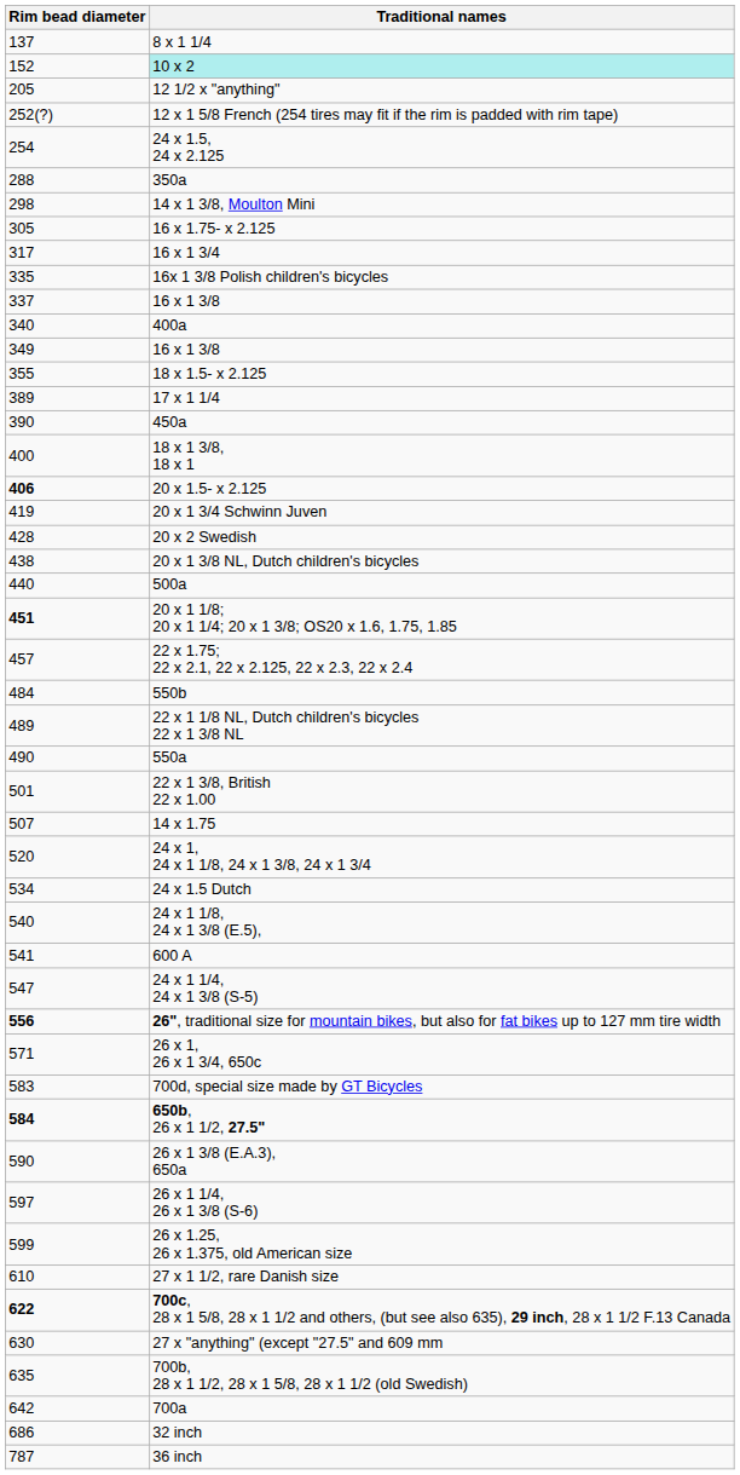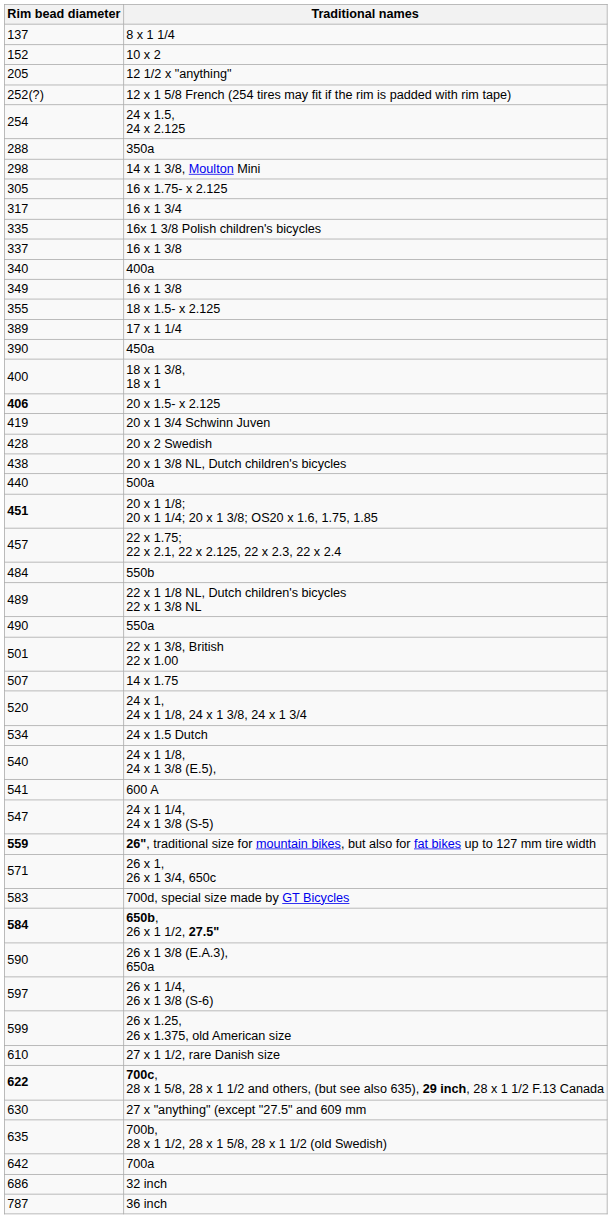row 3 | Traditional names: paleturquoise background -> no background
row 36 | Rim bead diameter: 556 -> 559
